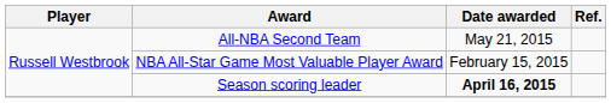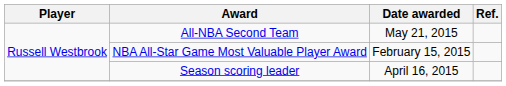Season scoring leader | Date awarded: bold -> normal
